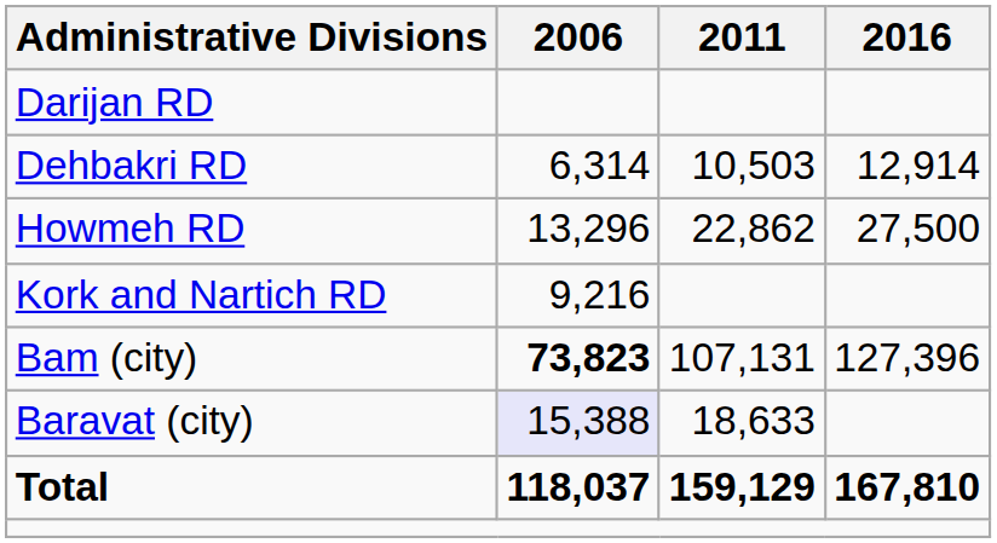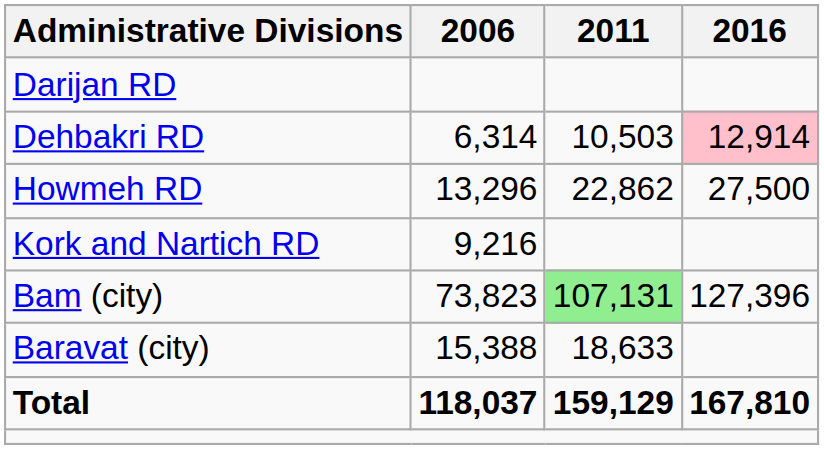Dehbakri RD | 2016: no background -> pink background
Bam (city) | 2006: bold -> normal
Bam (city) | 2011: no background -> lightgreen background
Baravat (city) | 2006: lavender background -> no background
